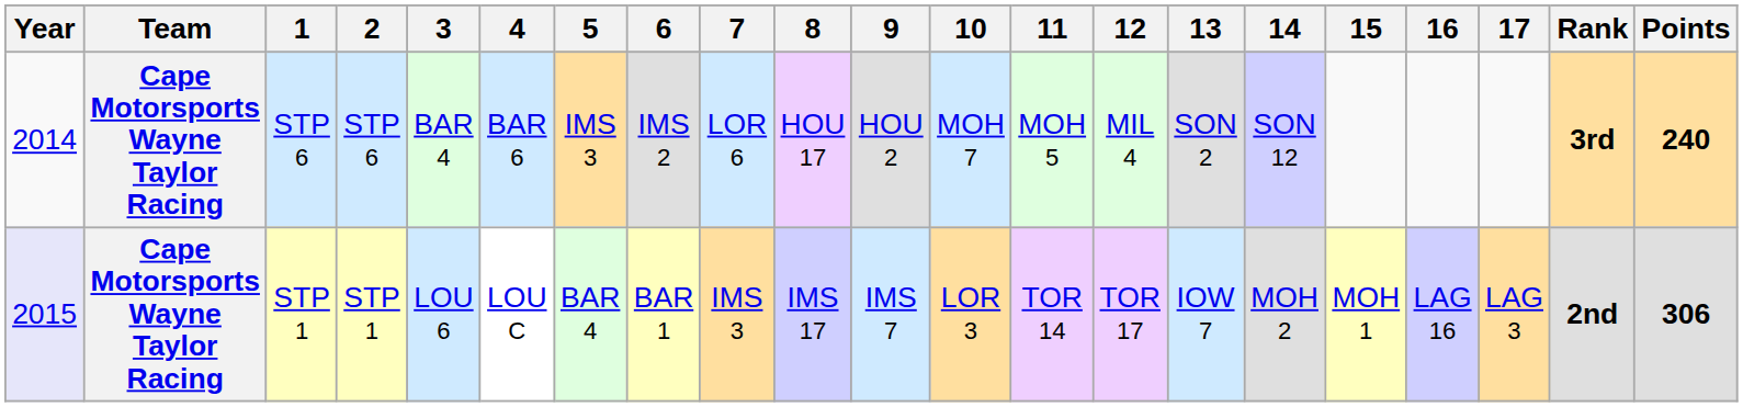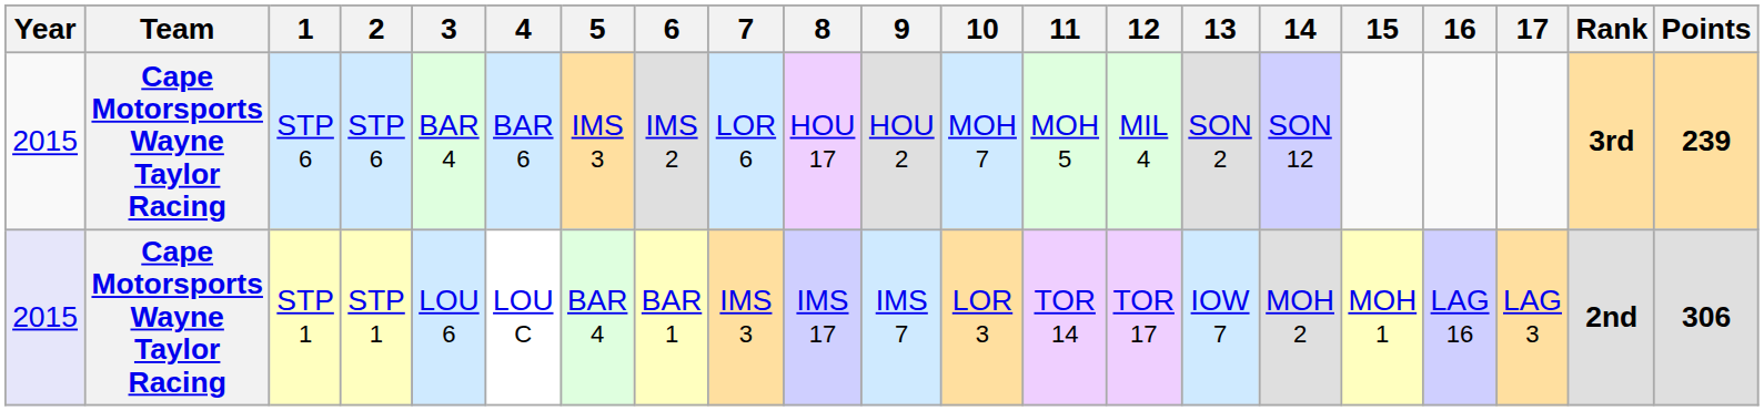row 2 | Year: 2014 -> 2015
row 2 | Points: 240 -> 239
